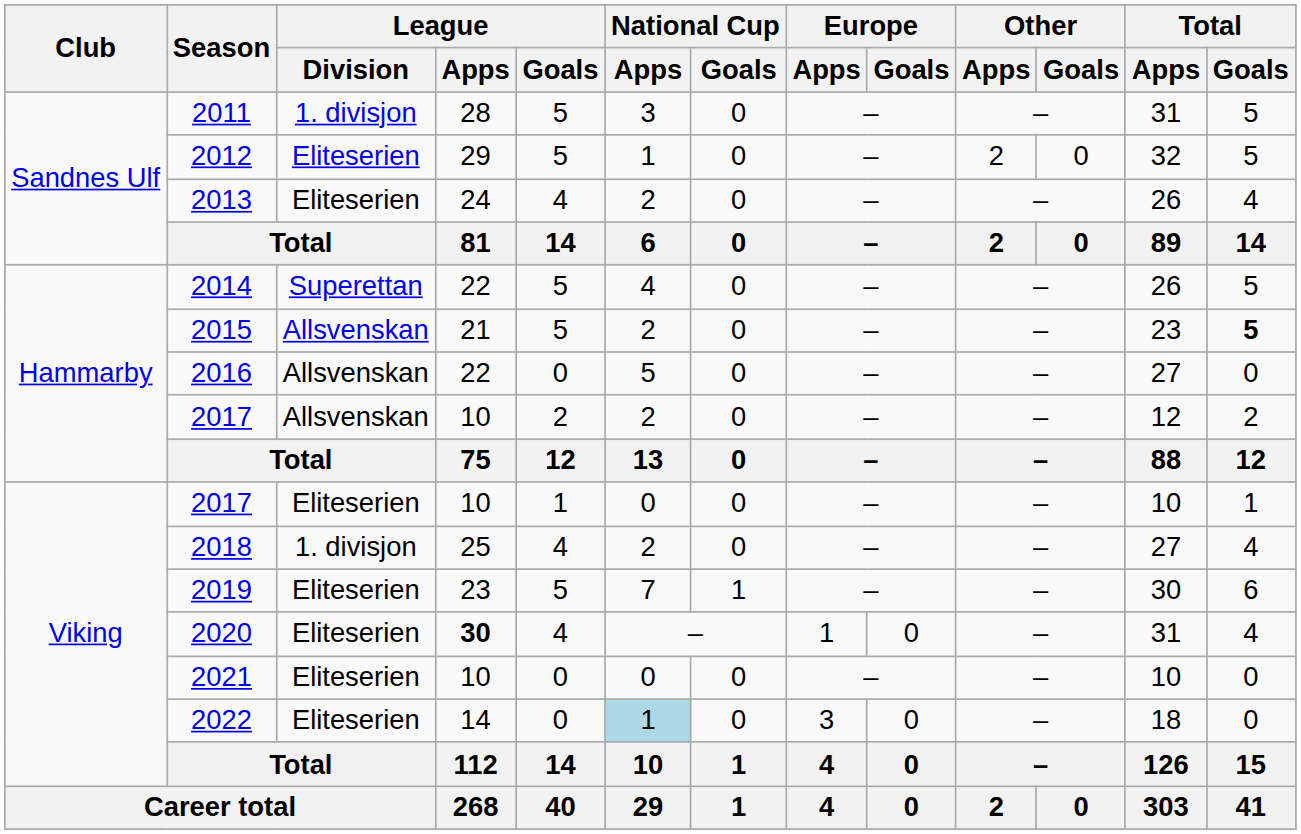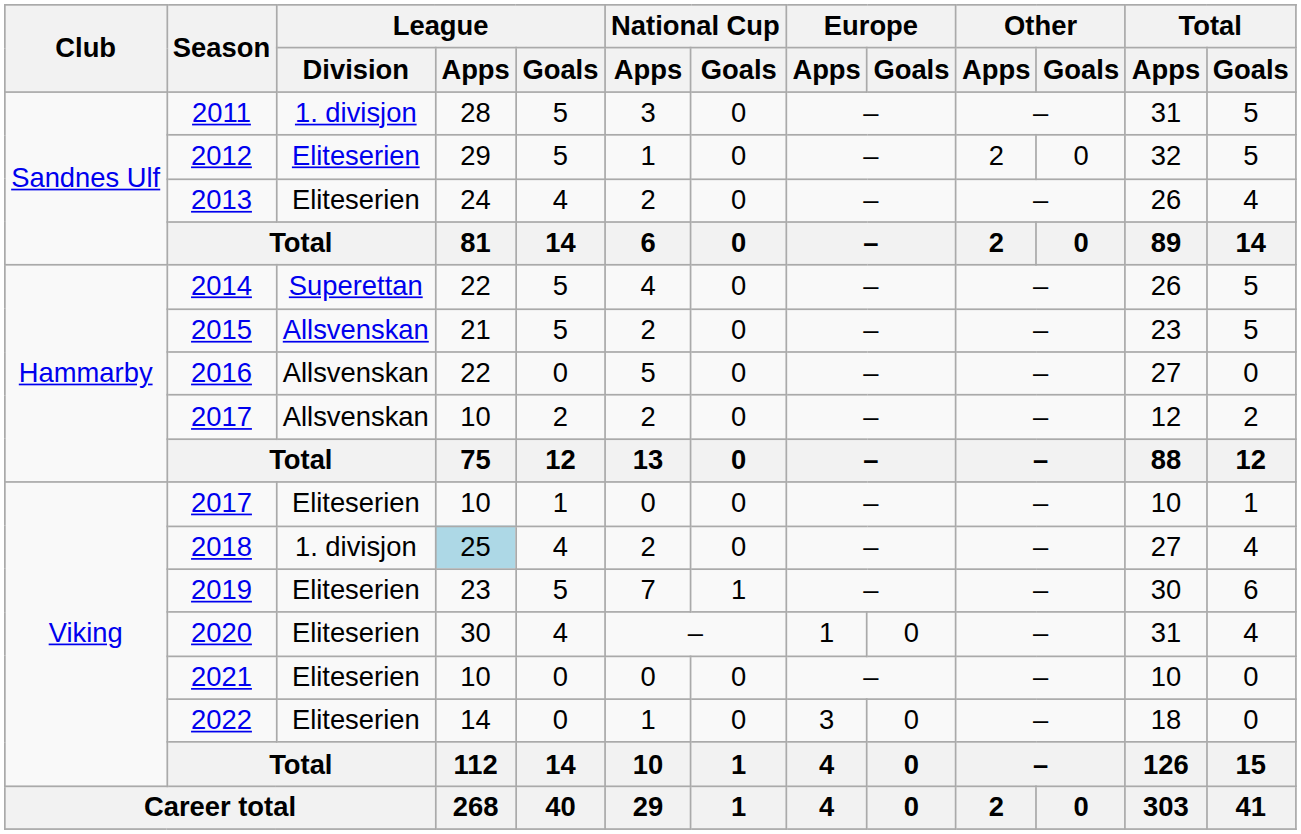2015 | Total / Goals: bold -> normal
2018 | League / Apps: no background -> lightblue background
2020 | League / Apps: bold -> normal
2022 | National Cup / Apps: lightblue background -> no background
